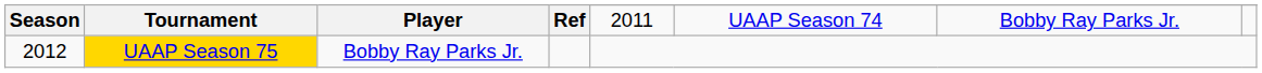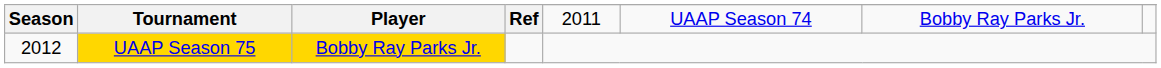2012 | Player: no background -> gold background
